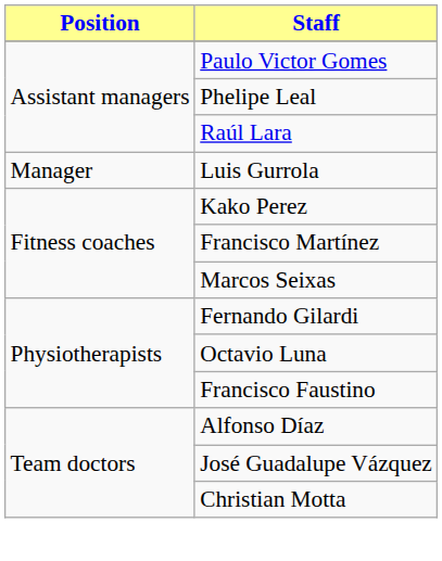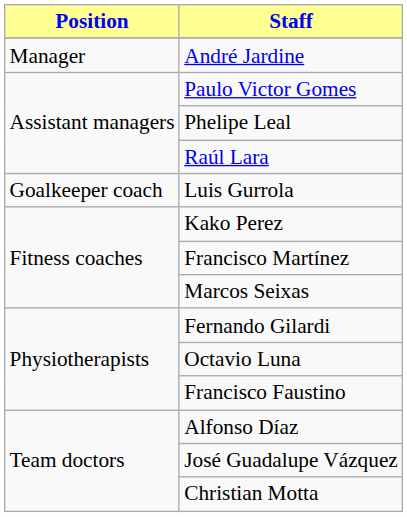+ row: Manager | André Jardine
Luis Gurrola | Position: Manager -> Goalkeeper coach
